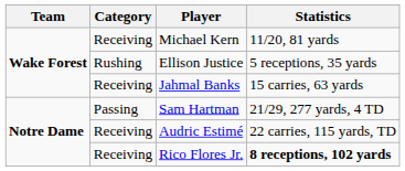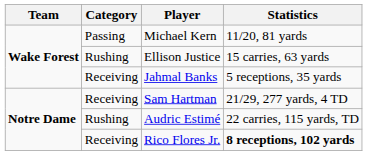Michael Kern | Category: Receiving -> Passing
Ellison Justice | Statistics: 5 receptions, 35 yards -> 15 carries, 63 yards
Jahmal Banks | Statistics: 15 carries, 63 yards -> 5 receptions, 35 yards
Sam Hartman | Category: Passing -> Receiving
Audric Estimé | Category: Receiving -> Rushing
